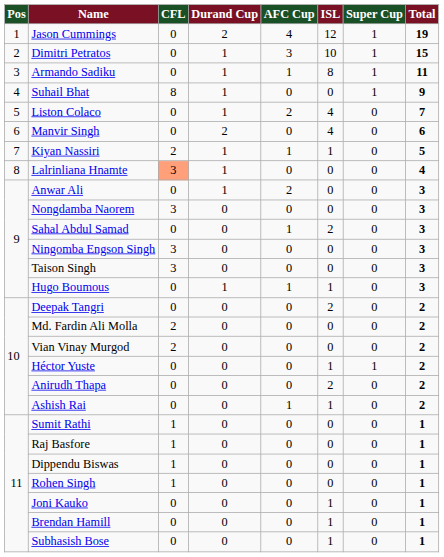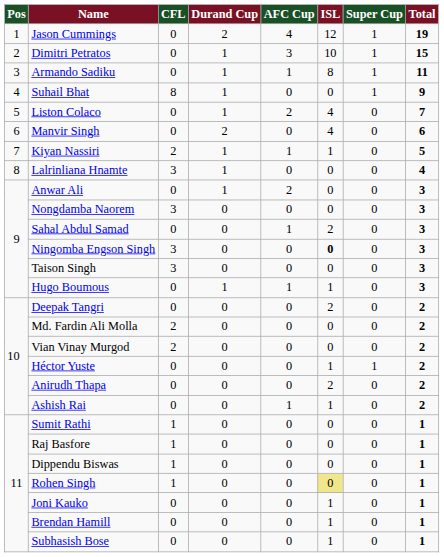Lalrinliana Hnamte | CFL: lightsalmon background -> no background
Ningomba Engson Singh | ISL: normal -> bold
Rohen Singh | ISL: no background -> khaki background
